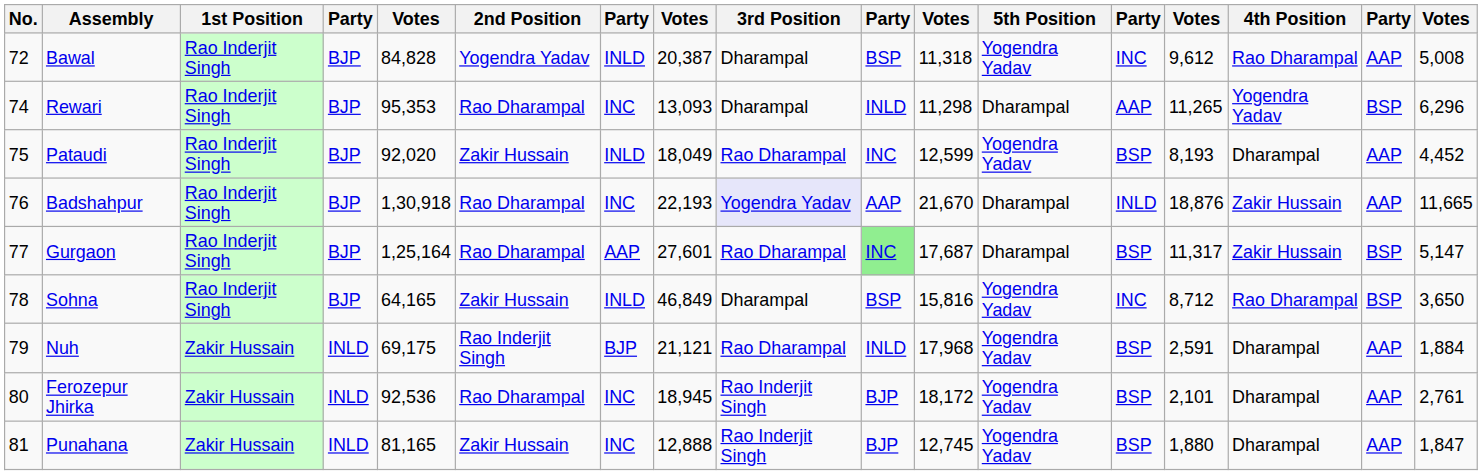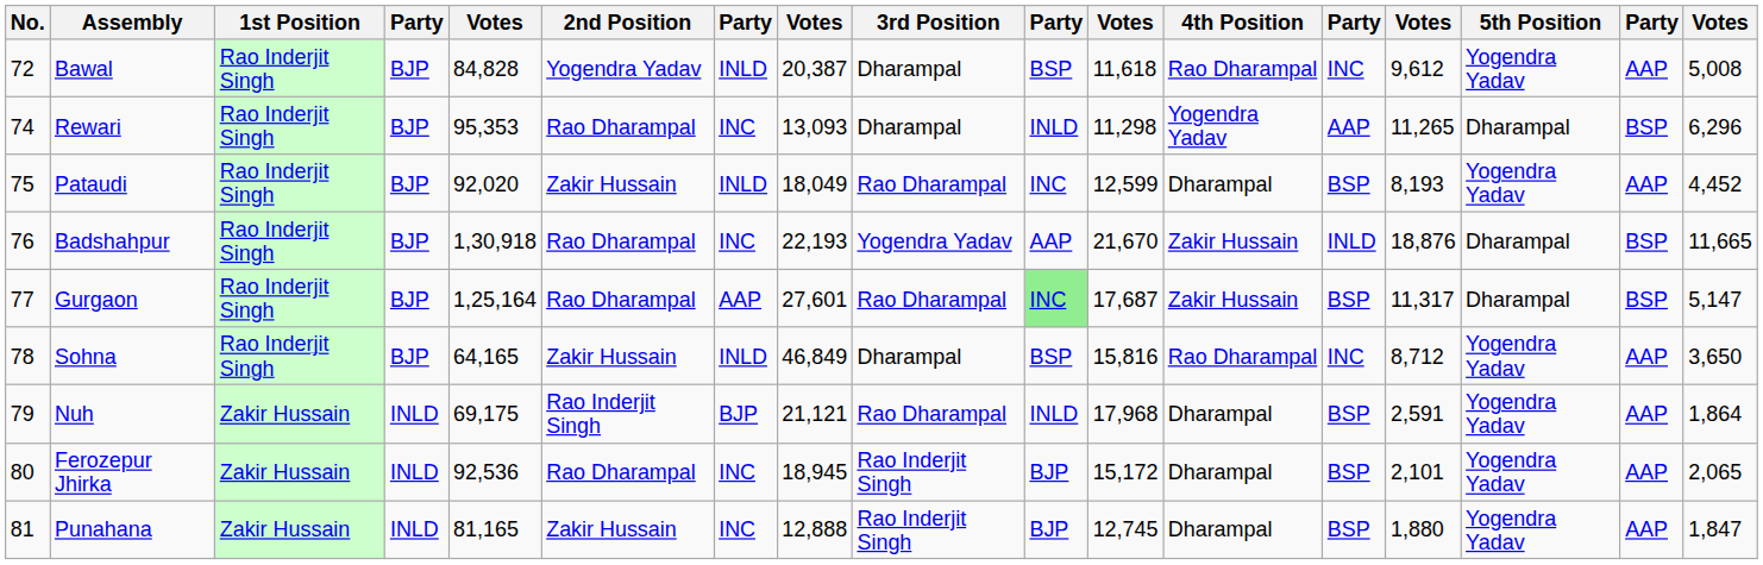columns swapped: 4th Position <-> 5th Position
Bawal | column 11: 11,318 -> 11,618
Badshahpur | 3rd Position: lavender background -> no background
Badshahpur | column 16: AAP -> BSP
Sohna | column 16: BSP -> AAP
Nuh | column 17: 1,884 -> 1,864
Ferozepur Jhirka | column 11: 18,172 -> 15,172
Ferozepur Jhirka | column 17: 2,761 -> 2,065
